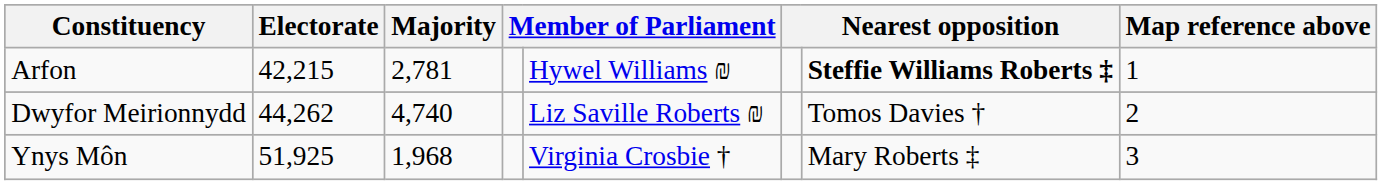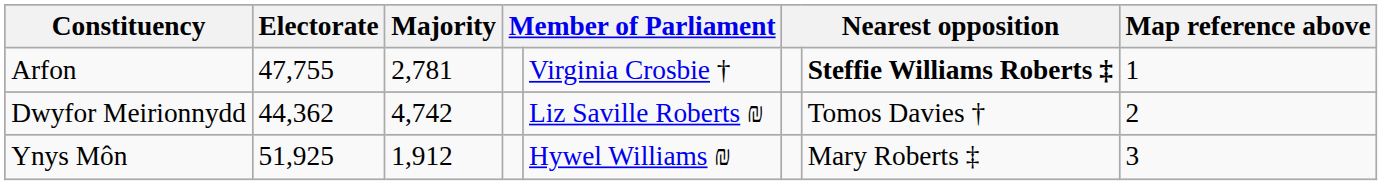Arfon | Electorate: 42,215 -> 47,755
Arfon | column 5: Hywel Williams ₪ -> Virginia Crosbie †
Dwyfor Meirionnydd | Electorate: 44,262 -> 44,362
Dwyfor Meirionnydd | Majority: 4,740 -> 4,742
Ynys Môn | Majority: 1,968 -> 1,912
Ynys Môn | column 5: Virginia Crosbie † -> Hywel Williams ₪
